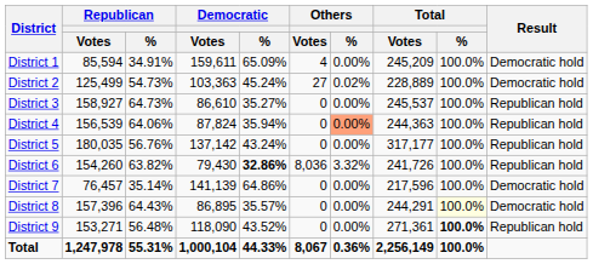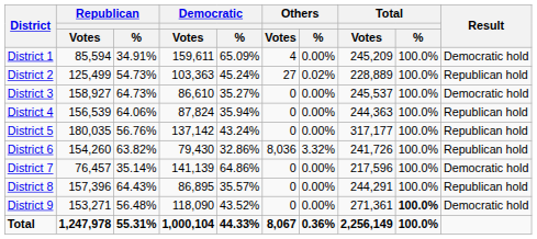District 2 | Result: Democratic hold -> Republican hold
District 3 | Result: Republican hold -> Democratic hold
District 4 | Others / %: lightsalmon background -> no background
District 6 | Democratic / %: bold -> normal
District 8 | Total / %: lightyellow background -> no background
District 8 | Result: Democratic hold -> Republican hold
District 9 | Result: Republican hold -> Democratic hold
